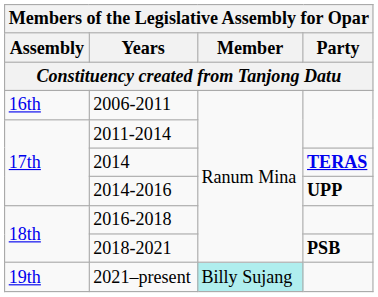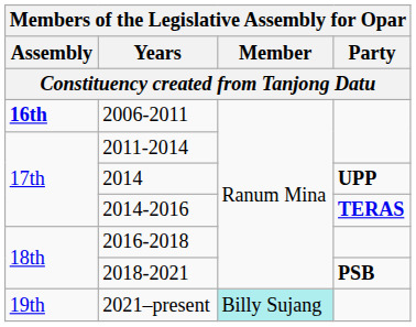2006-2011 | Assembly: normal -> bold
2014 | Party: TERAS -> UPP
2014-2016 | Party: UPP -> TERAS
